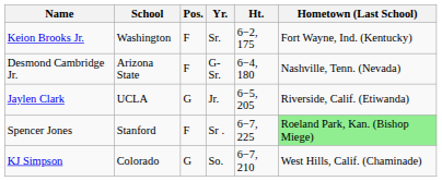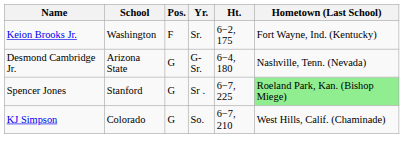Desmond Cambridge Jr. | Pos.: F -> G
- row: Jaylen Clark | UCLA | G | Jr. | 6−5, 205 | Riverside, Calif. (Etiwanda)
Spencer Jones | Pos.: F -> G
